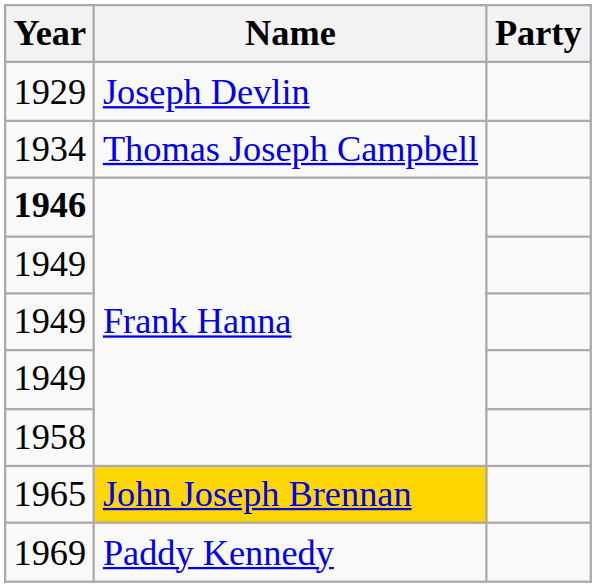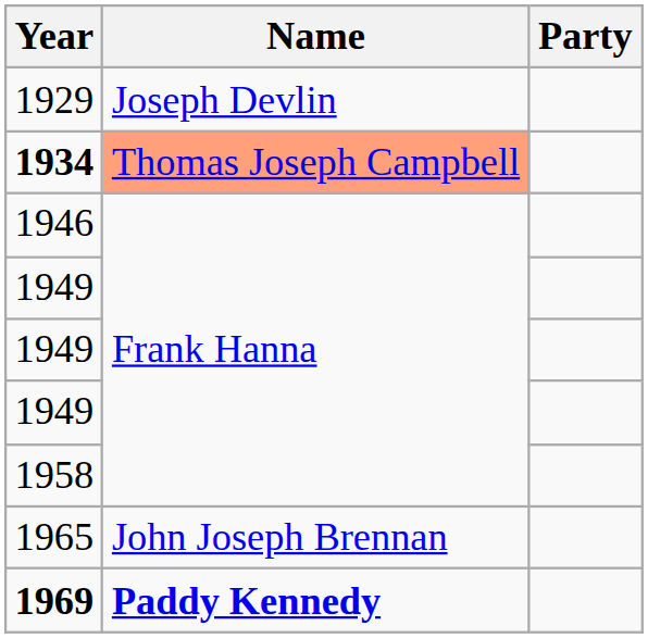1934 | Year: normal -> bold
1934 | Name: no background -> lightsalmon background
1946 | Year: bold -> normal
1965 | Name: gold background -> no background
1969 | Year: normal -> bold
1969 | Name: normal -> bold
